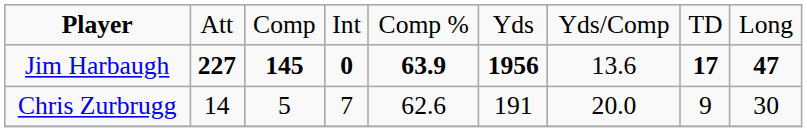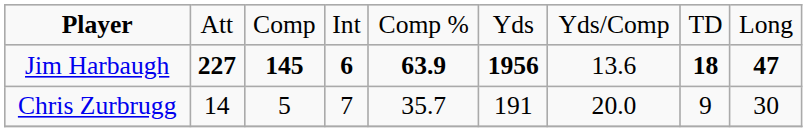Jim Harbaugh | column 4: 0 -> 6
Jim Harbaugh | column 8: 17 -> 18
Chris Zurbrugg | column 5: 62.6 -> 35.7
